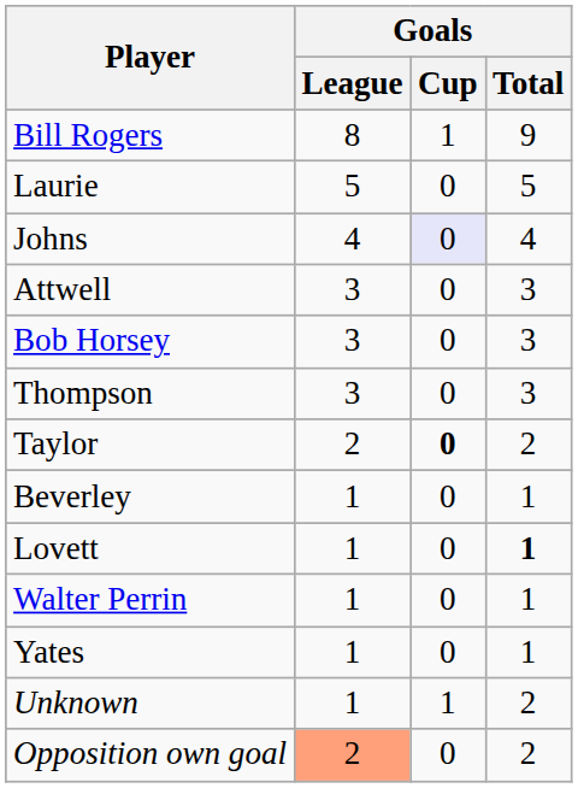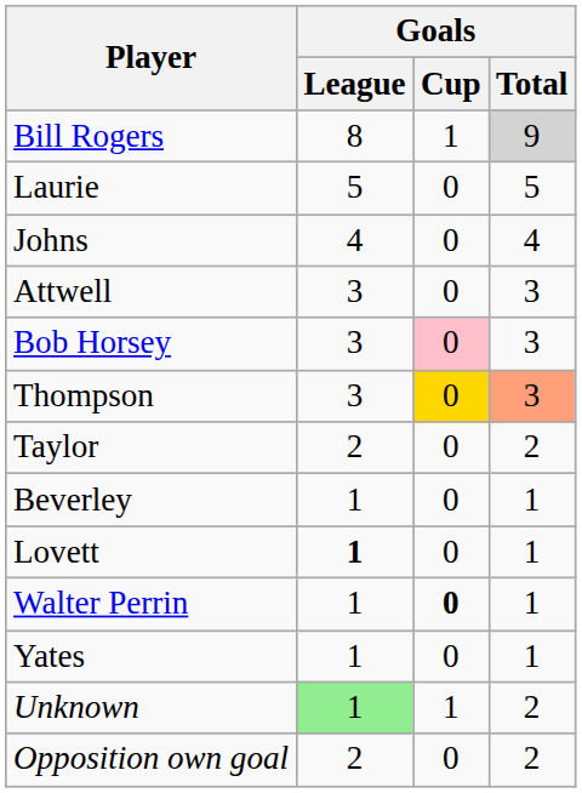Bill Rogers | Goals / Total: no background -> lightgrey background
Johns | Goals / Cup: lavender background -> no background
Bob Horsey | Goals / Cup: no background -> pink background
Thompson | Goals / Cup: no background -> gold background
Thompson | Goals / Total: no background -> lightsalmon background
Taylor | Goals / Cup: bold -> normal
Lovett | Goals / League: normal -> bold
Lovett | Goals / Total: bold -> normal
Walter Perrin | Goals / Cup: normal -> bold
Unknown | Goals / League: no background -> lightgreen background
Opposition own goal | Goals / League: lightsalmon background -> no background
